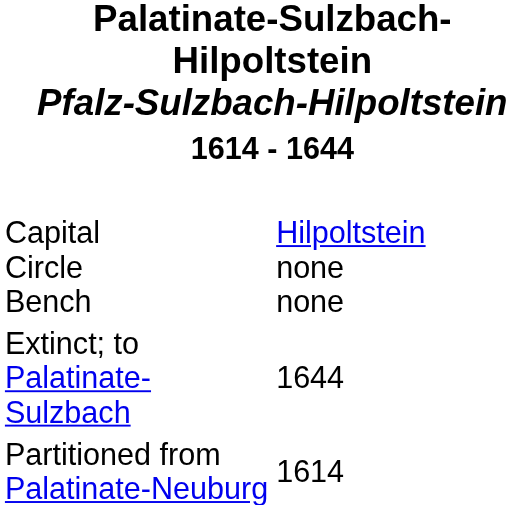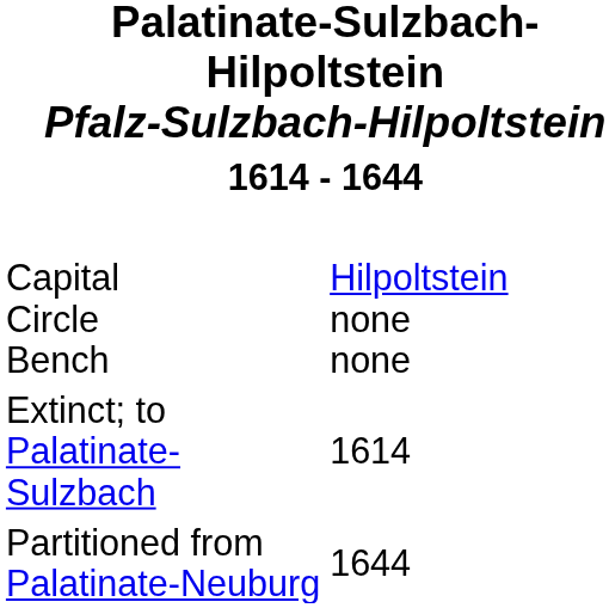row 4 | column 2: 1644 -> 1614
row 5 | column 2: 1614 -> 1644
